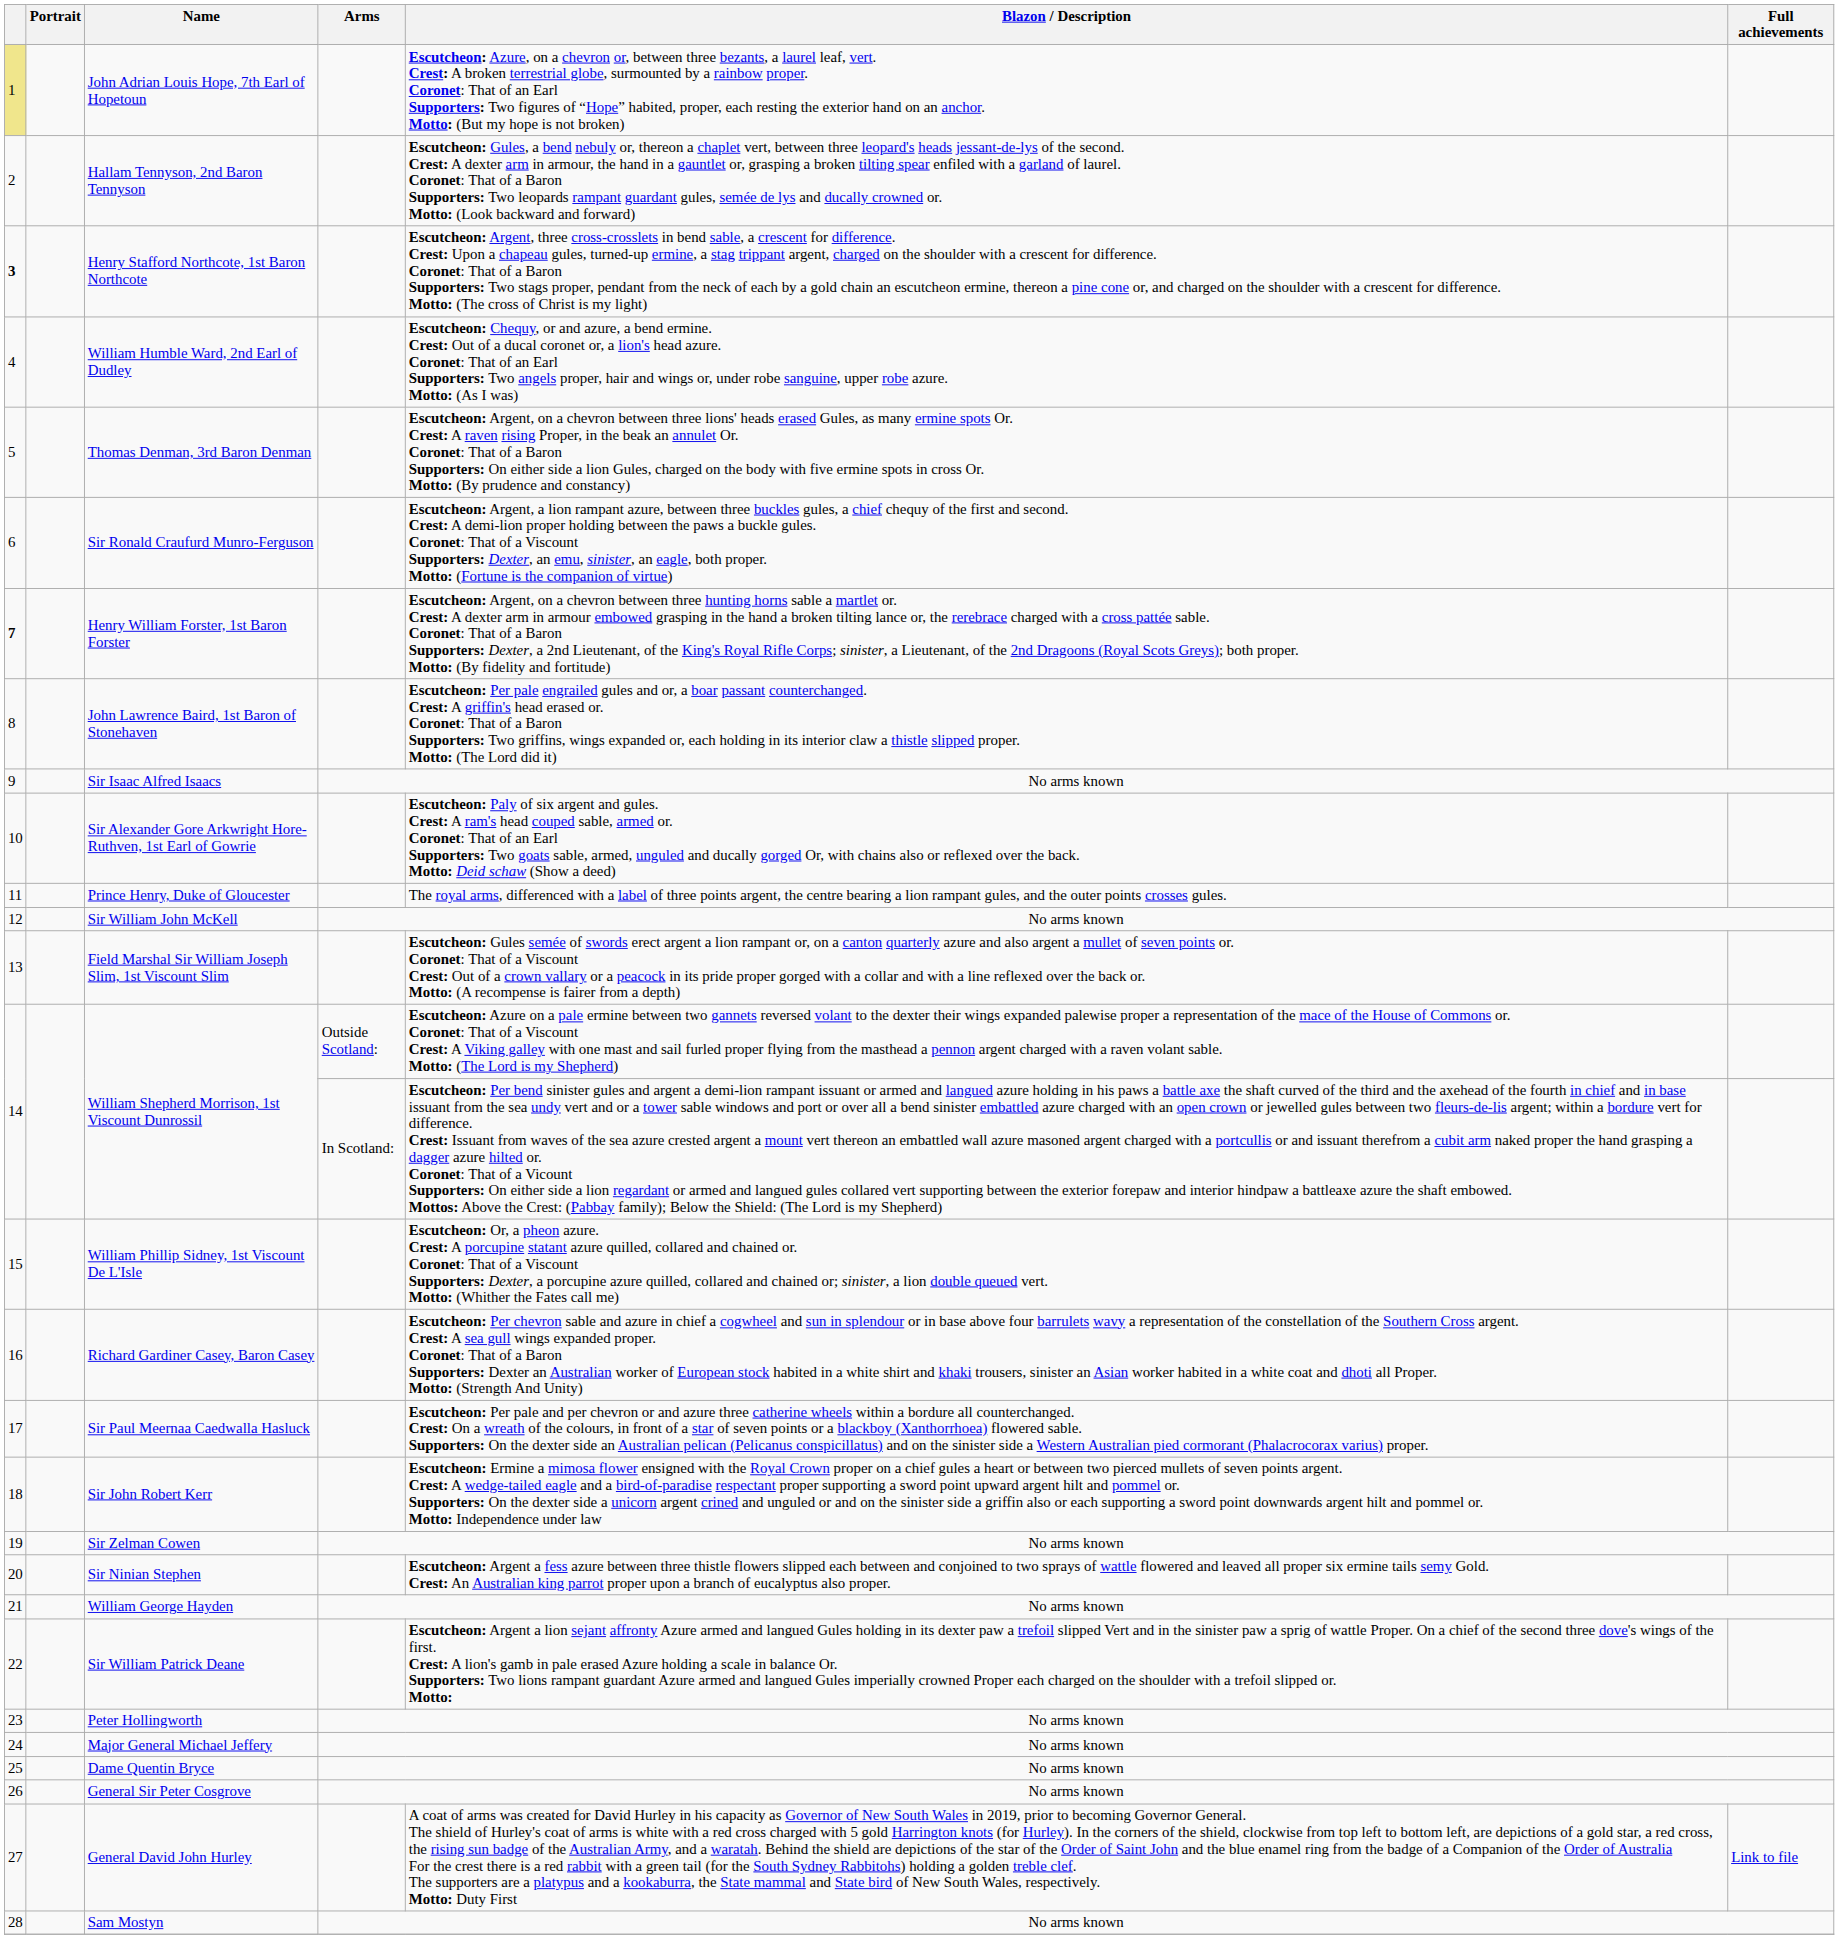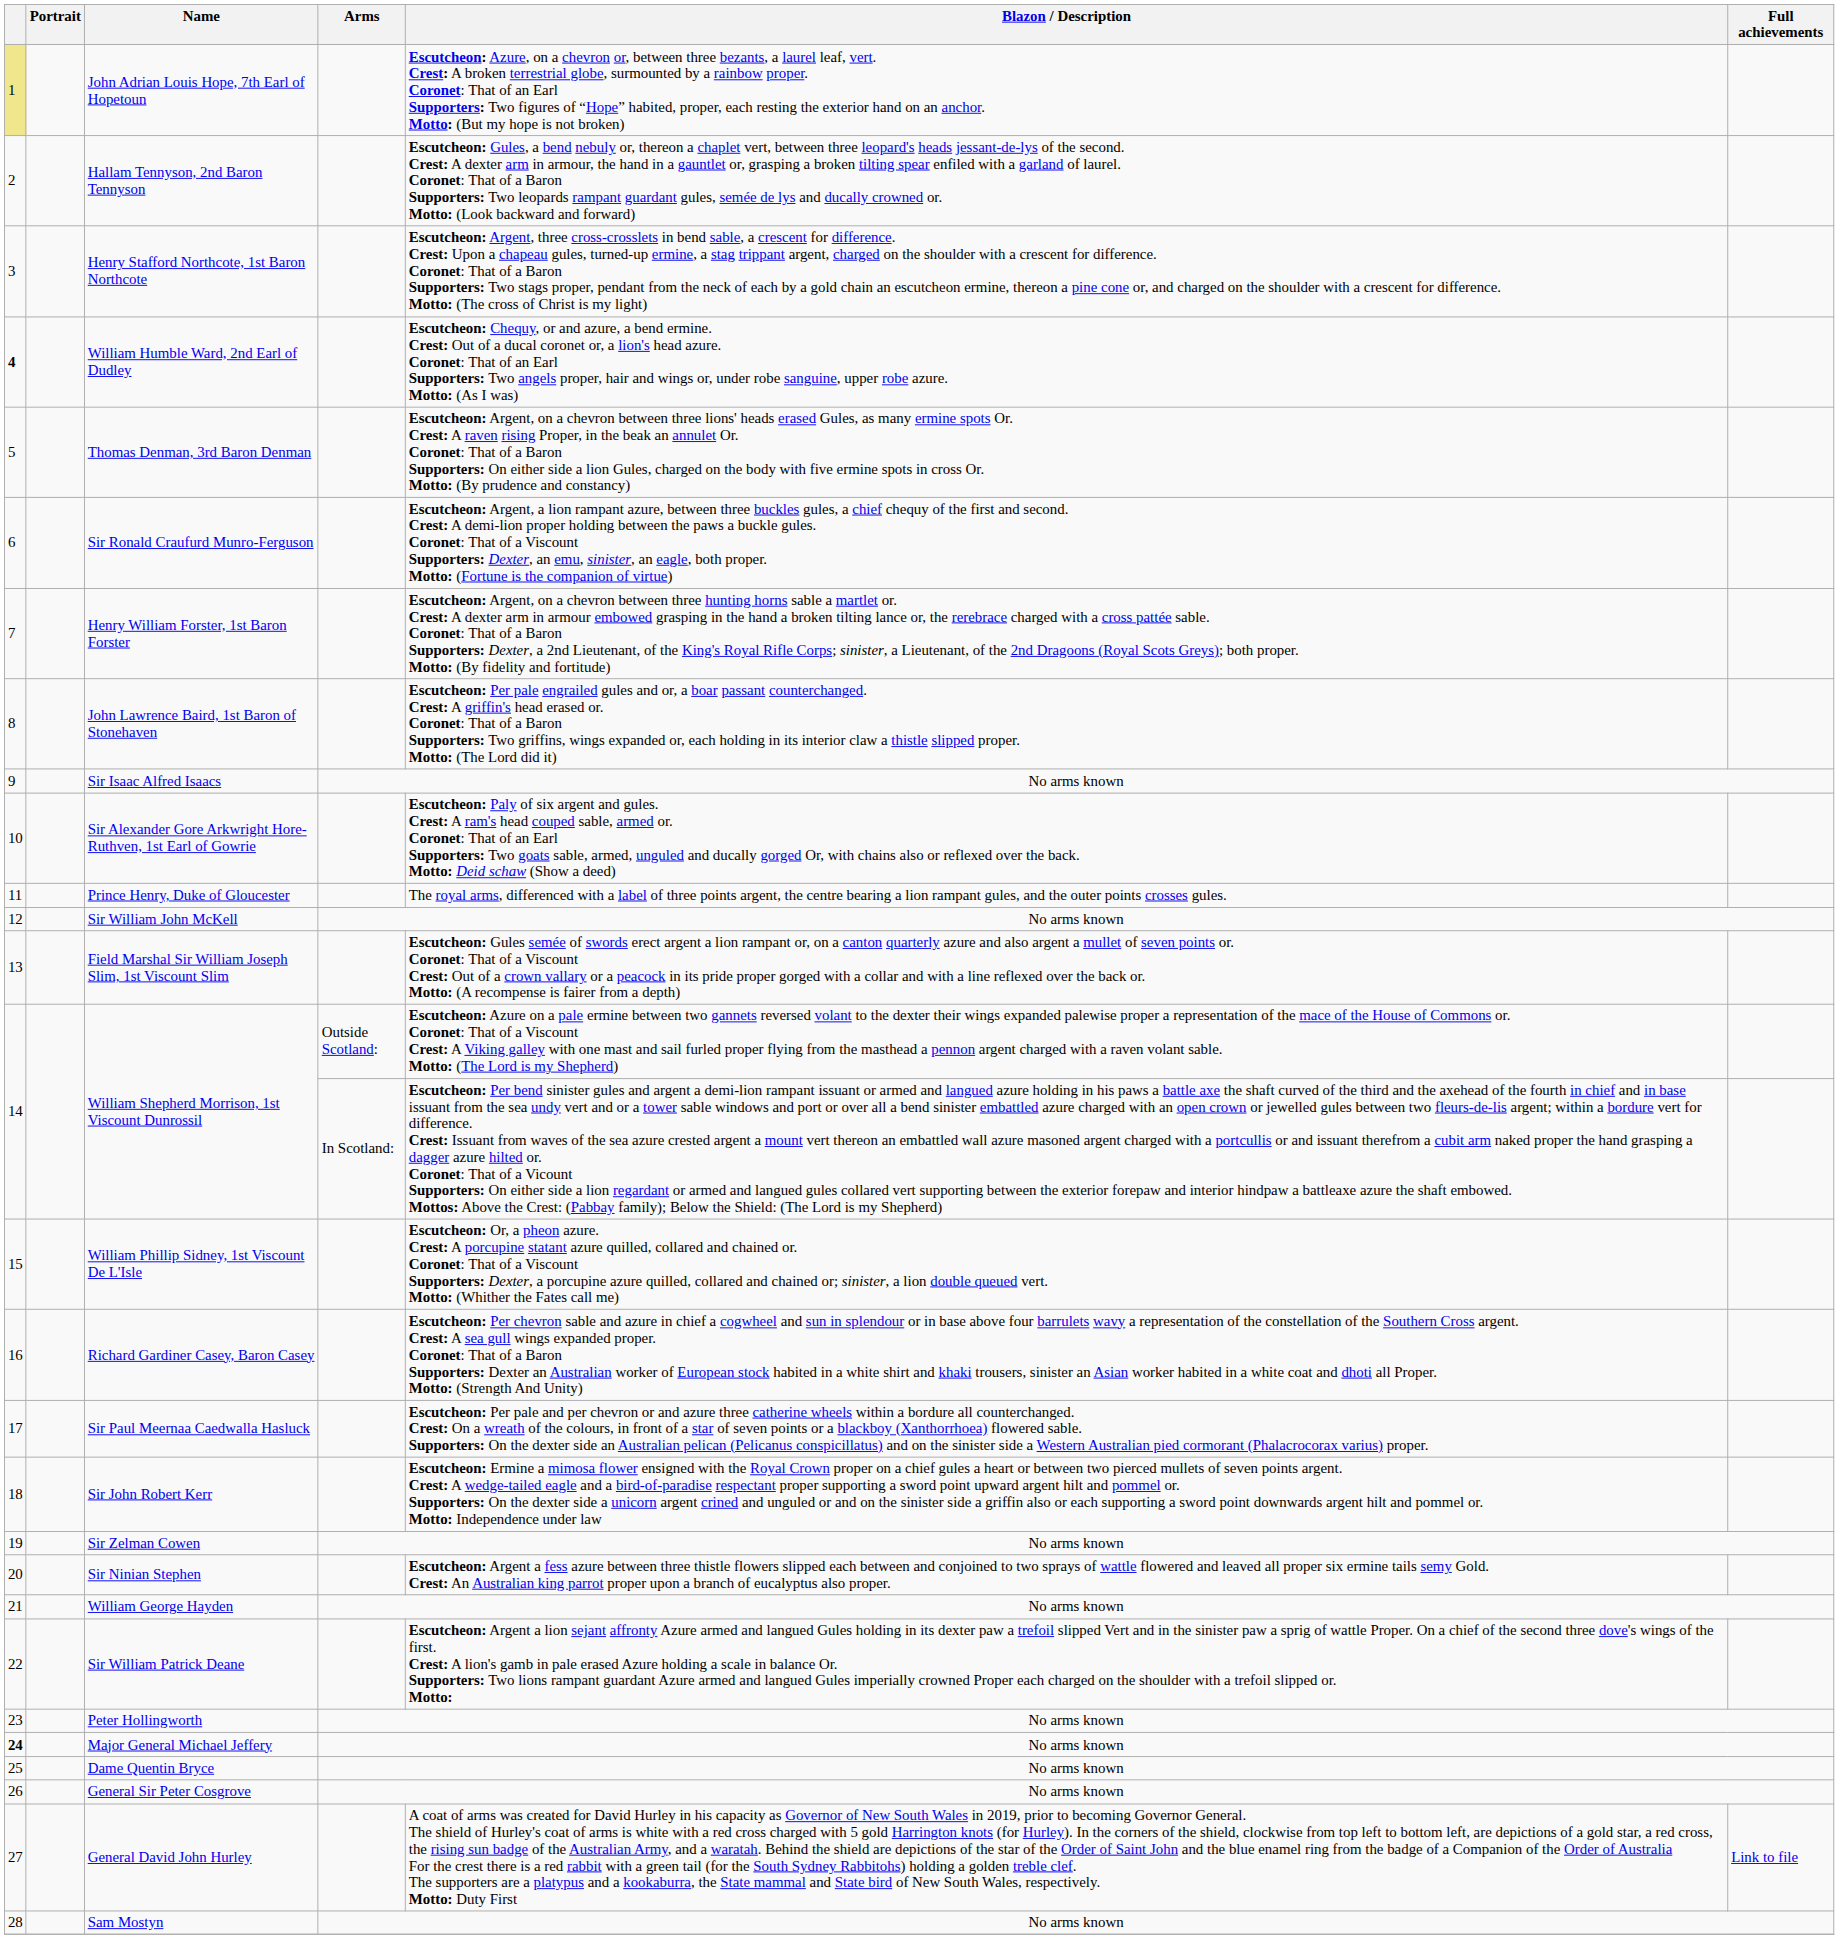Henry Stafford Northcote, 1st Baron Northcote | column 1: bold -> normal
William Humble Ward, 2nd Earl of Dudley | column 1: normal -> bold
Henry William Forster, 1st Baron Forster | column 1: bold -> normal
Major General Michael Jeffery | column 1: normal -> bold
